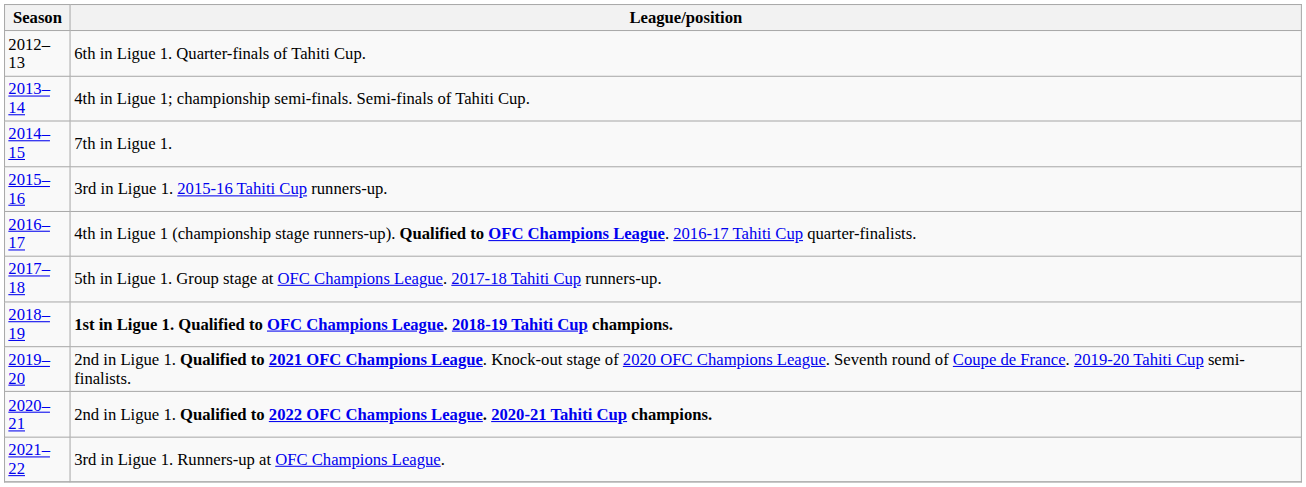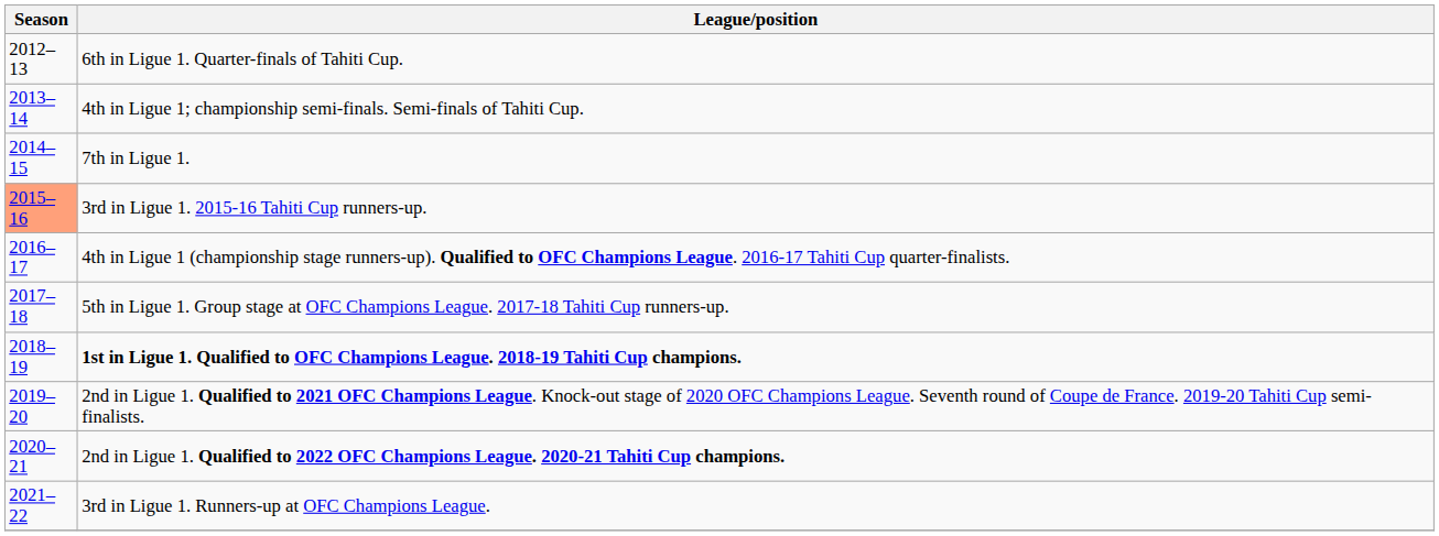3rd in Ligue 1. 2015-16 Tahiti Cup runners-up. | Season: no background -> lightsalmon background
